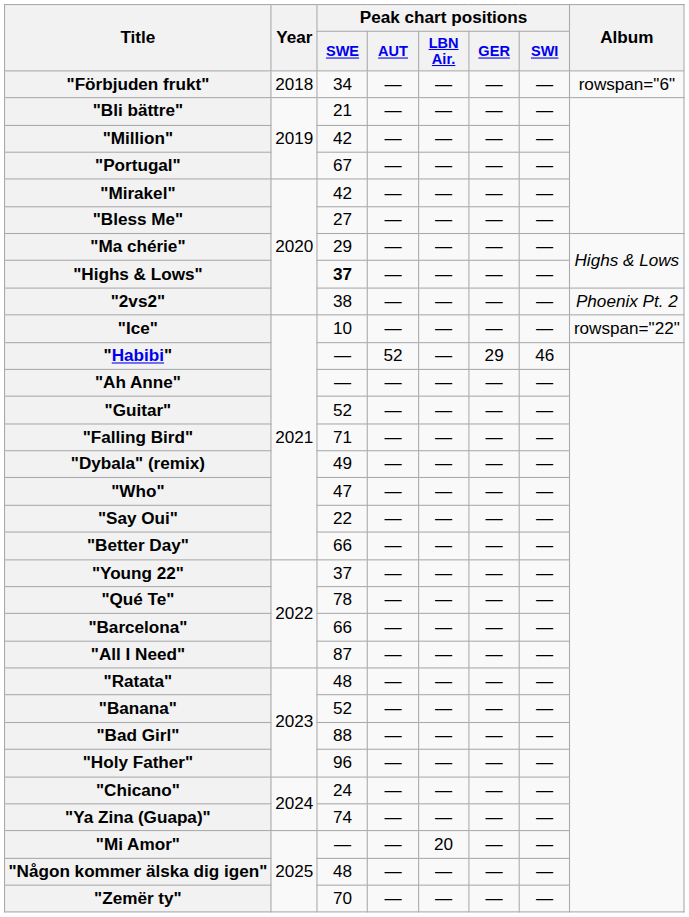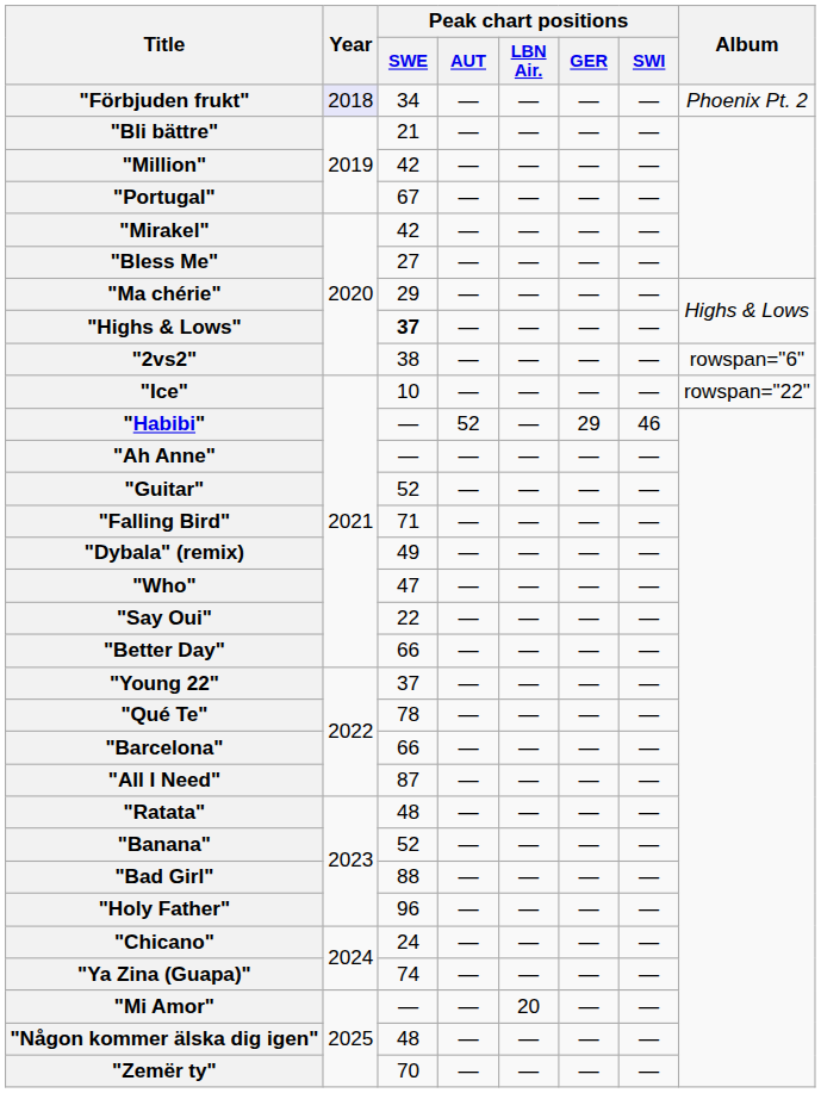"Förbjuden frukt" | Year: no background -> lavender background
"Förbjuden frukt" | Album: rowspan="6" -> Phoenix Pt. 2
"2vs2" | Album: Phoenix Pt. 2 -> rowspan="6"
